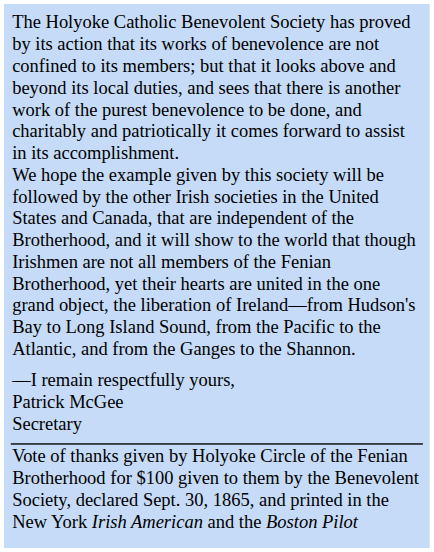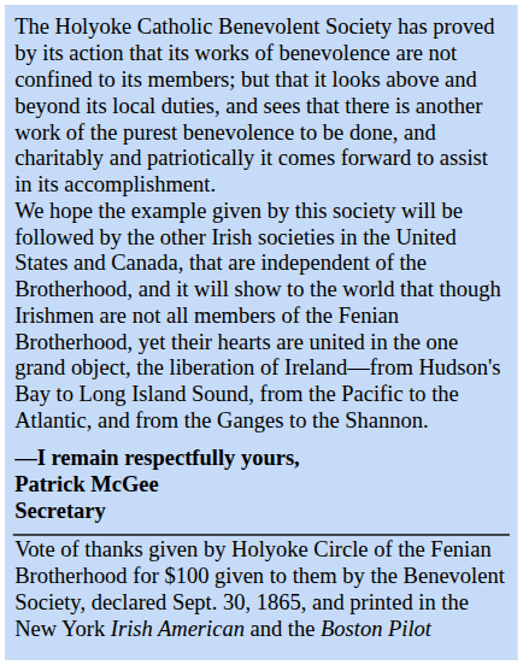row 2 | column 1: normal -> bold
